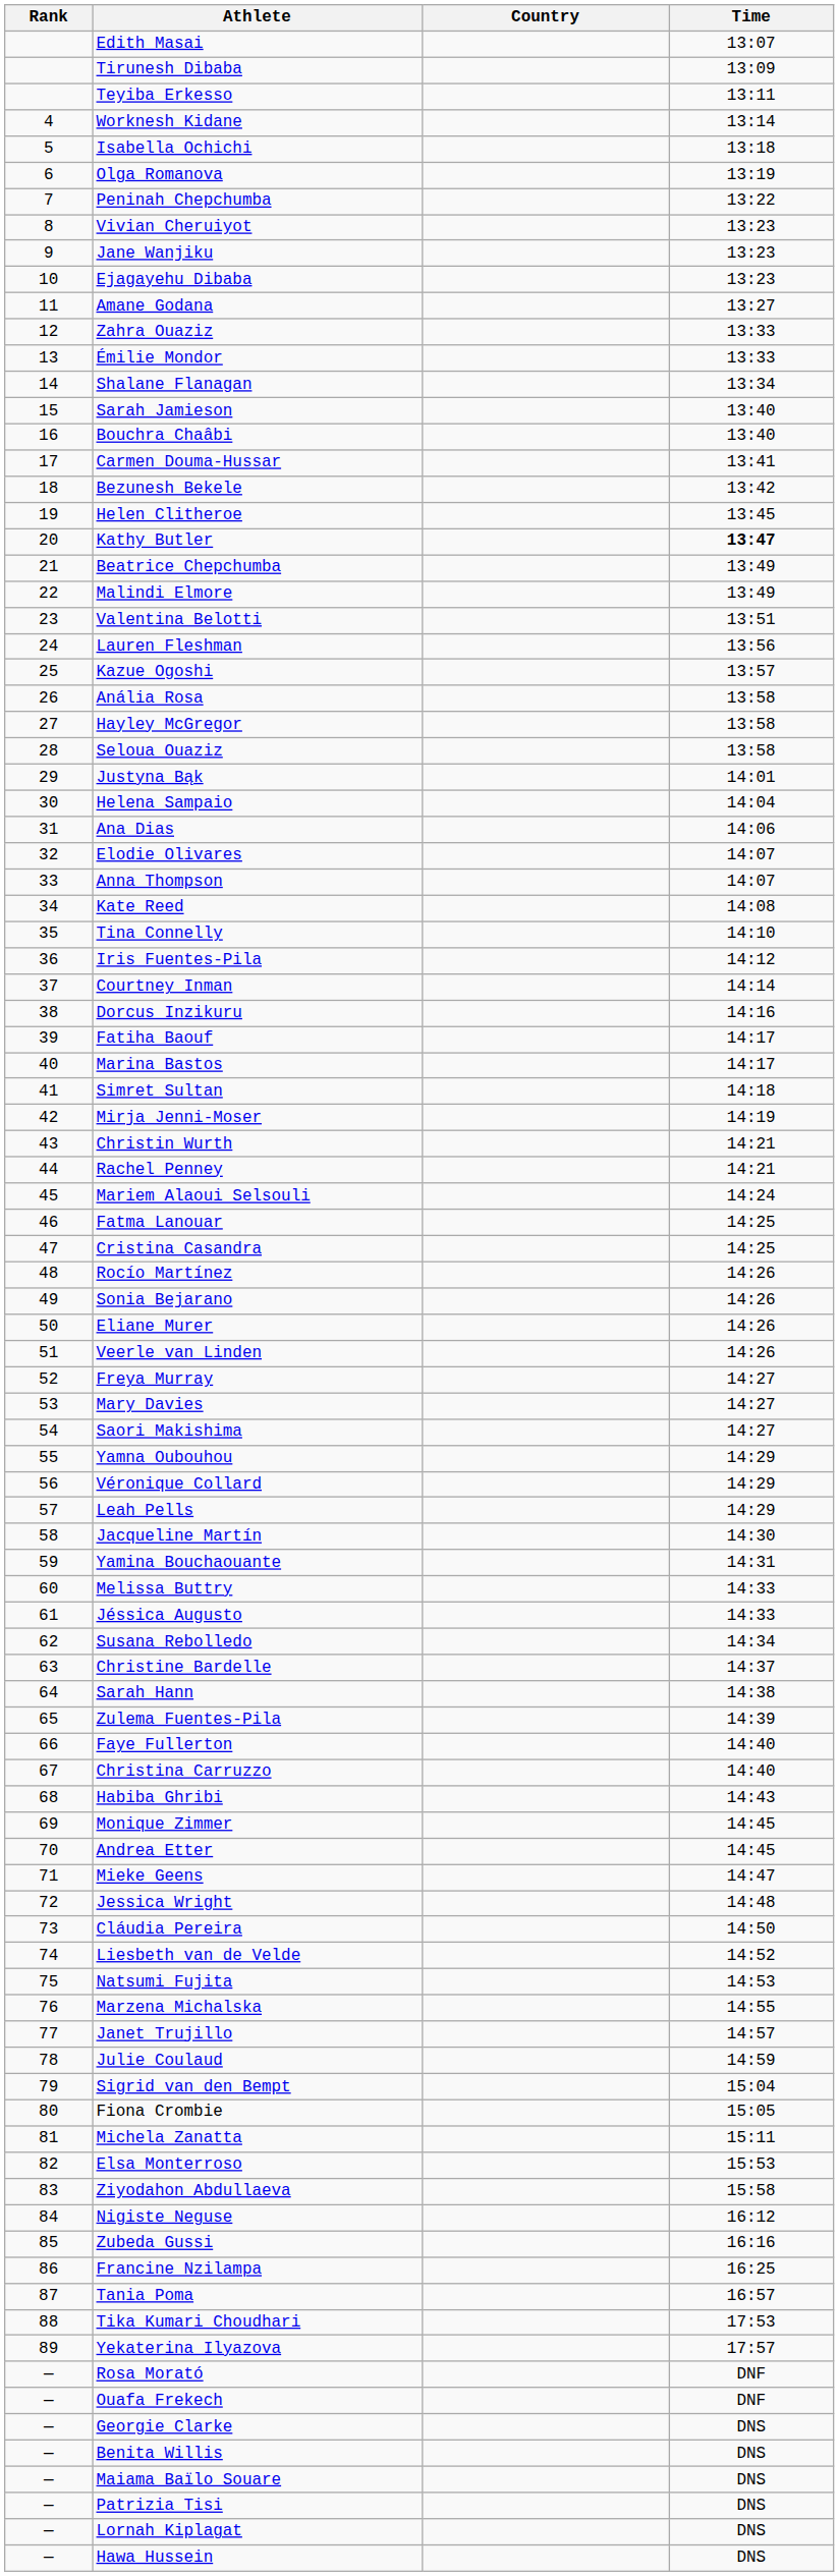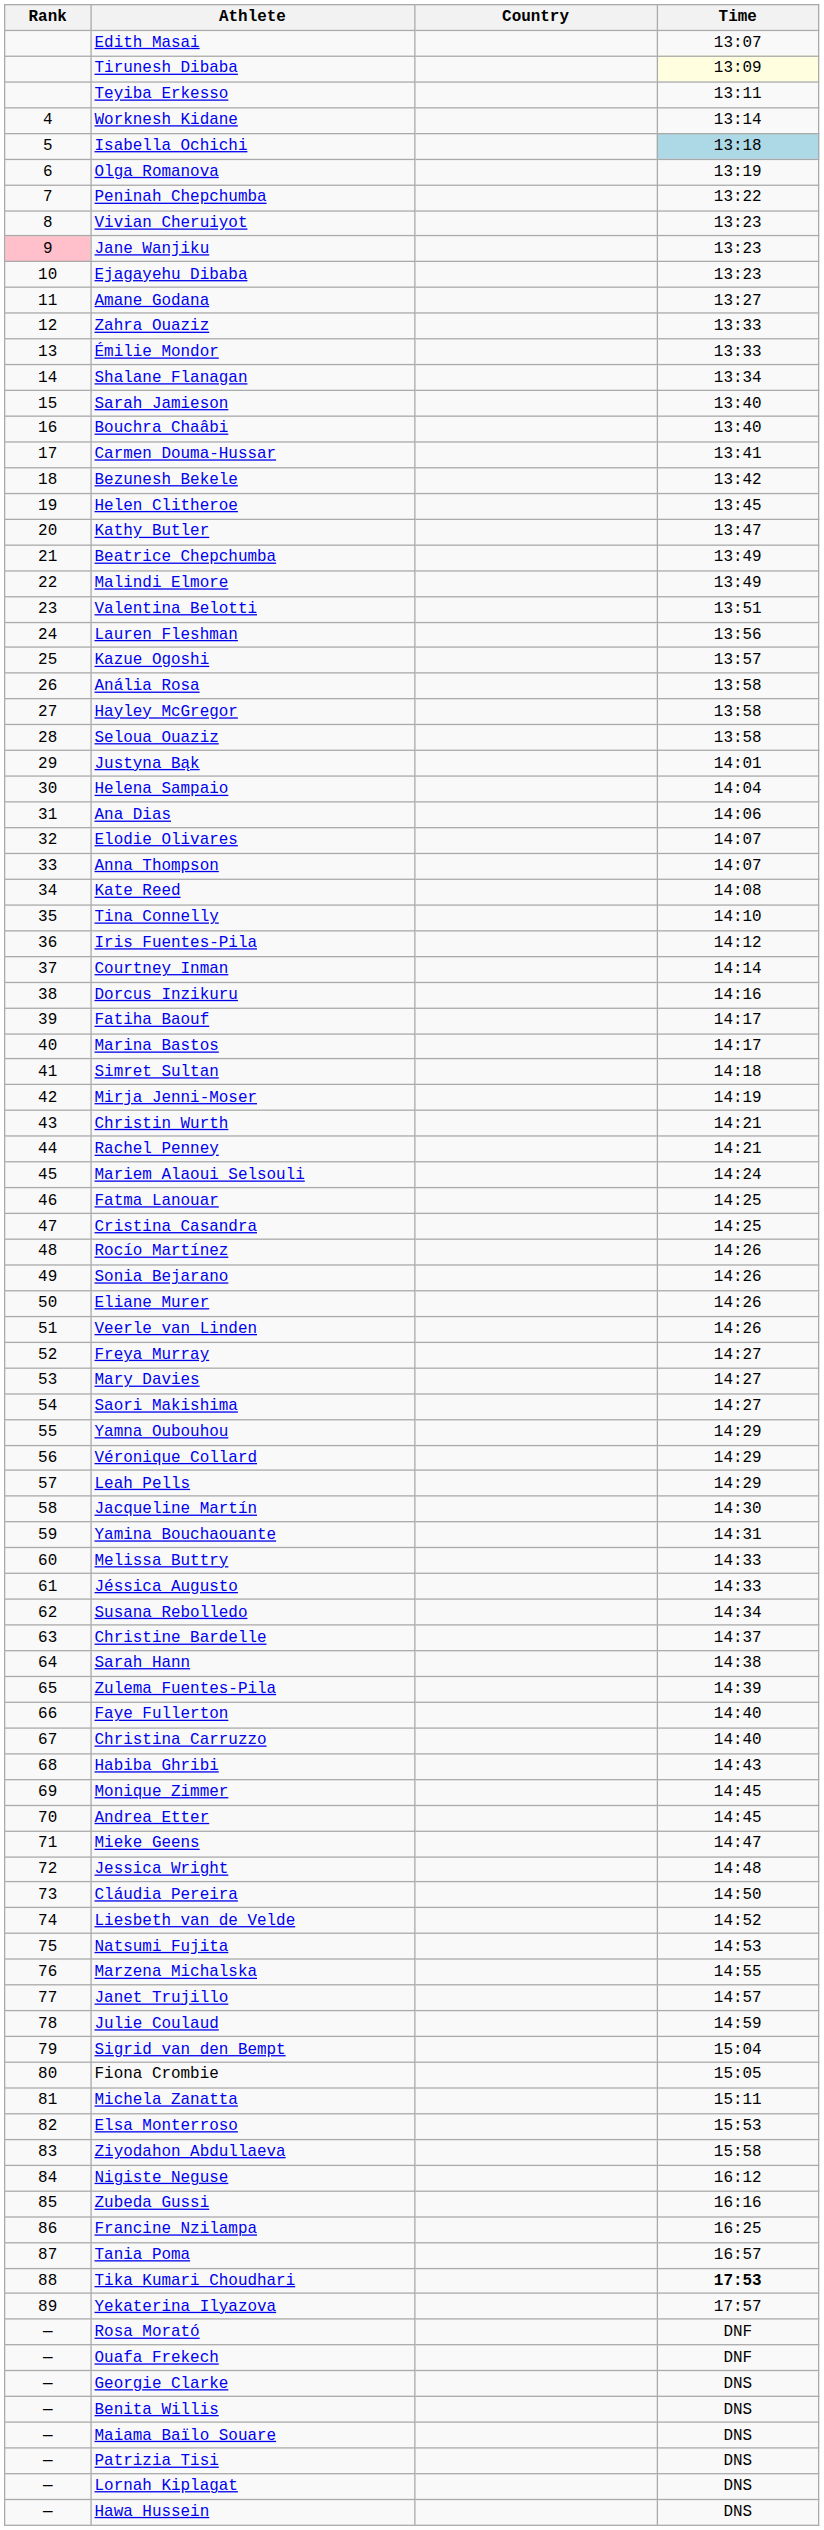Tirunesh Dibaba | Time: no background -> lightyellow background
Isabella Ochichi | Time: no background -> lightblue background
Jane Wanjiku | Rank: no background -> pink background
Kathy Butler | Time: bold -> normal
Tika Kumari Choudhari | Time: normal -> bold
